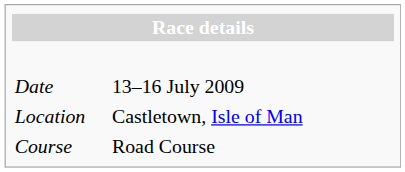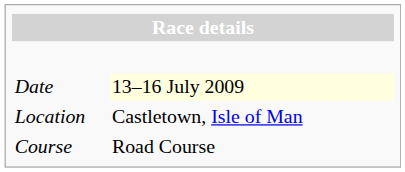Date | column 2: no background -> lightyellow background
